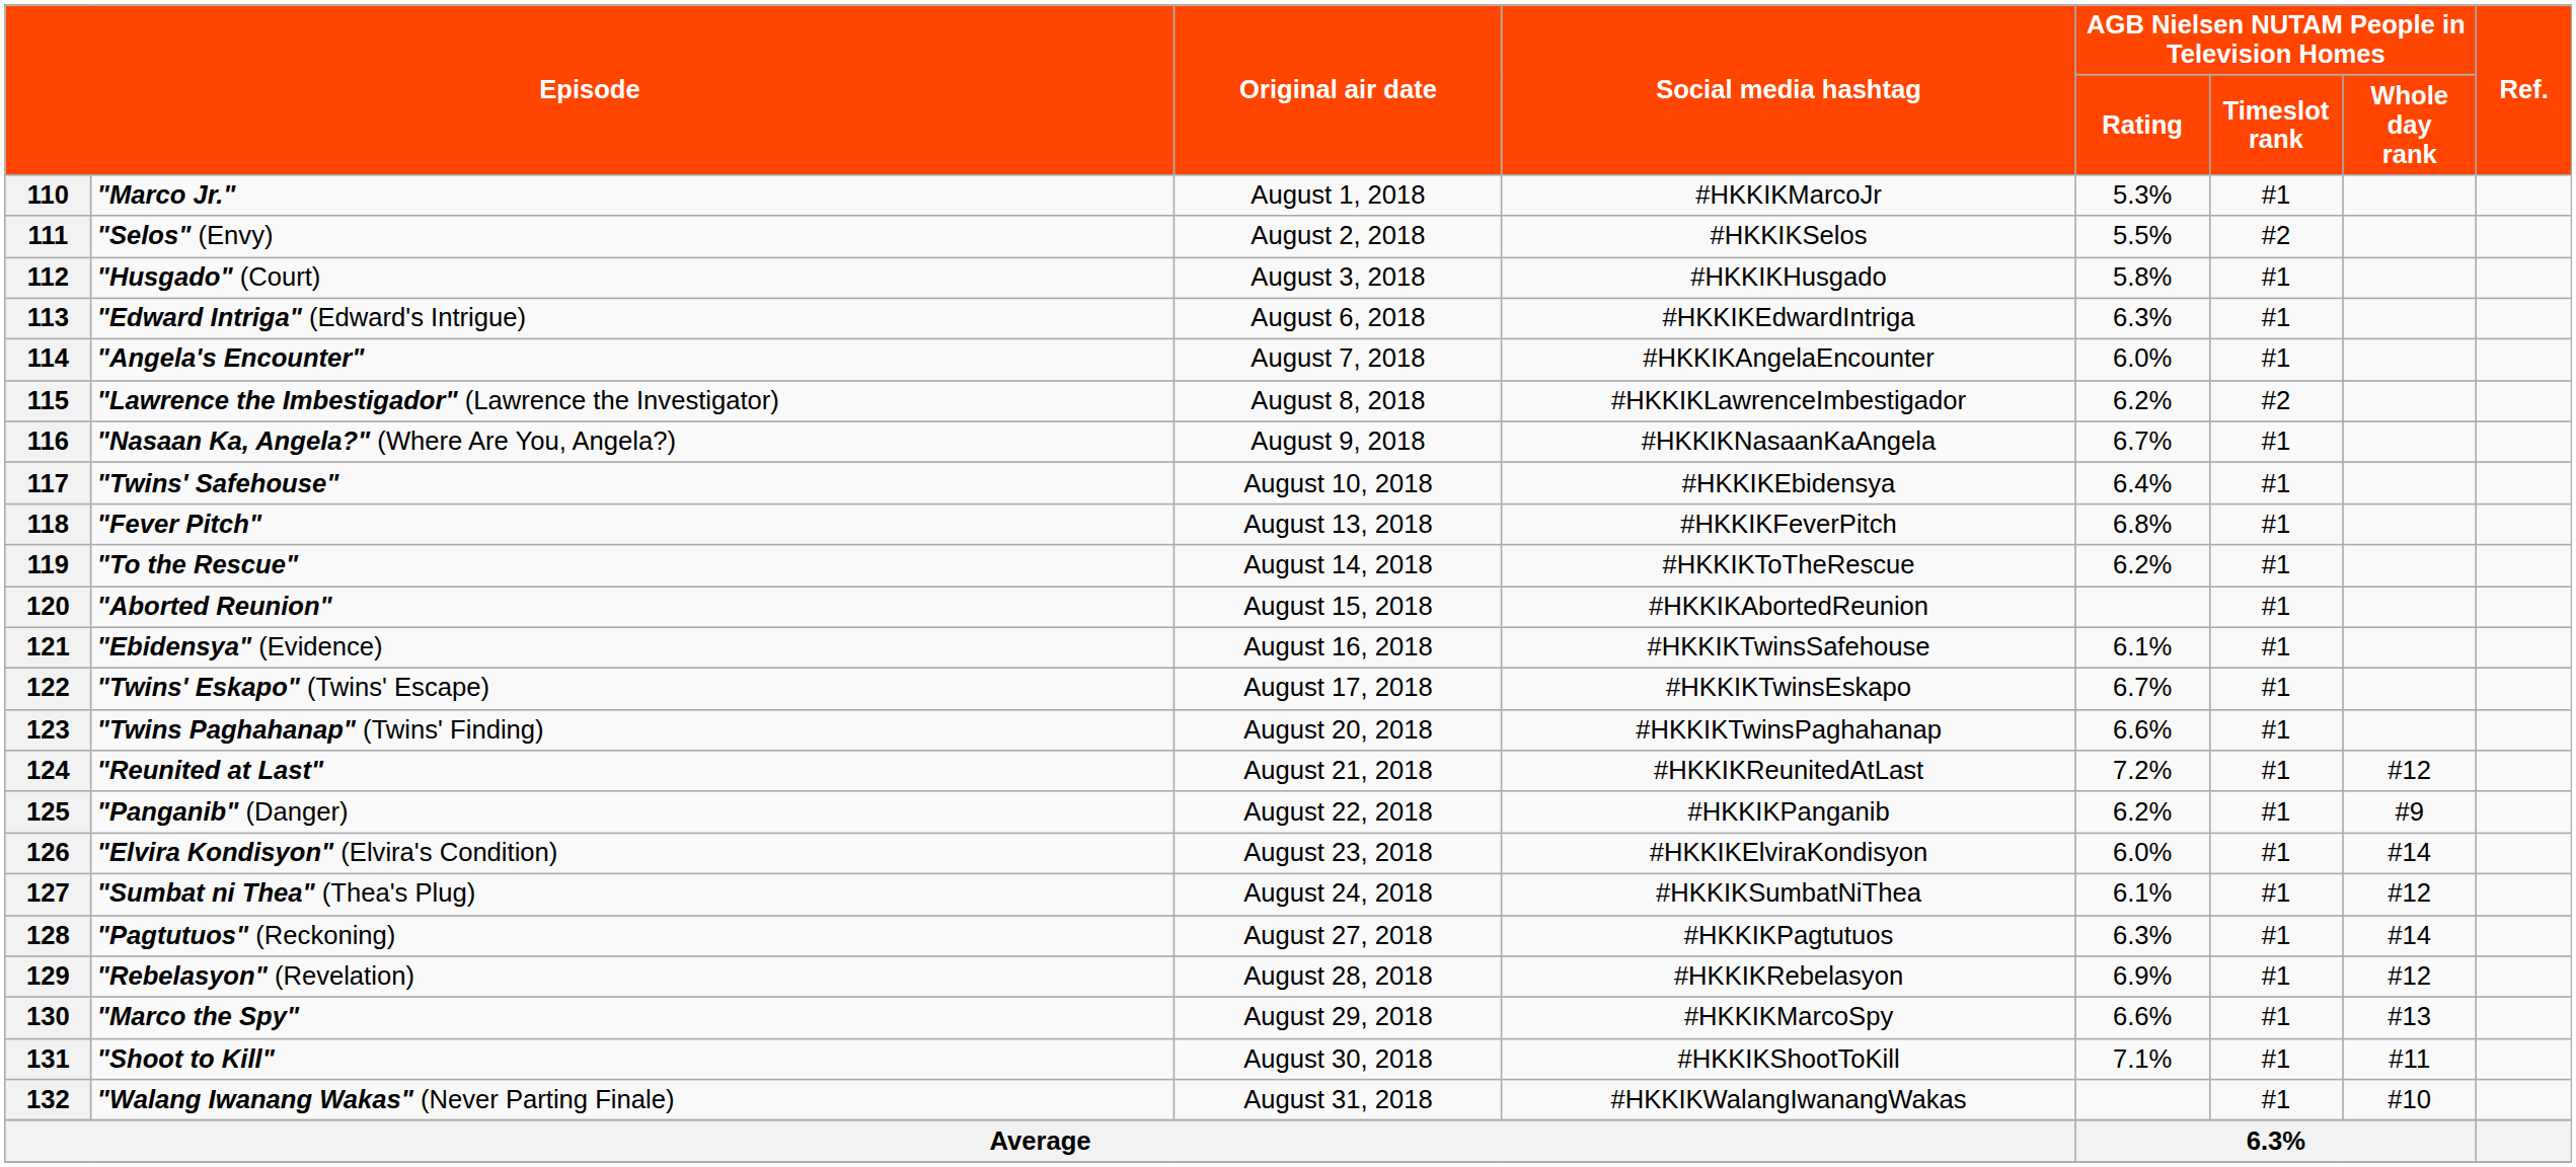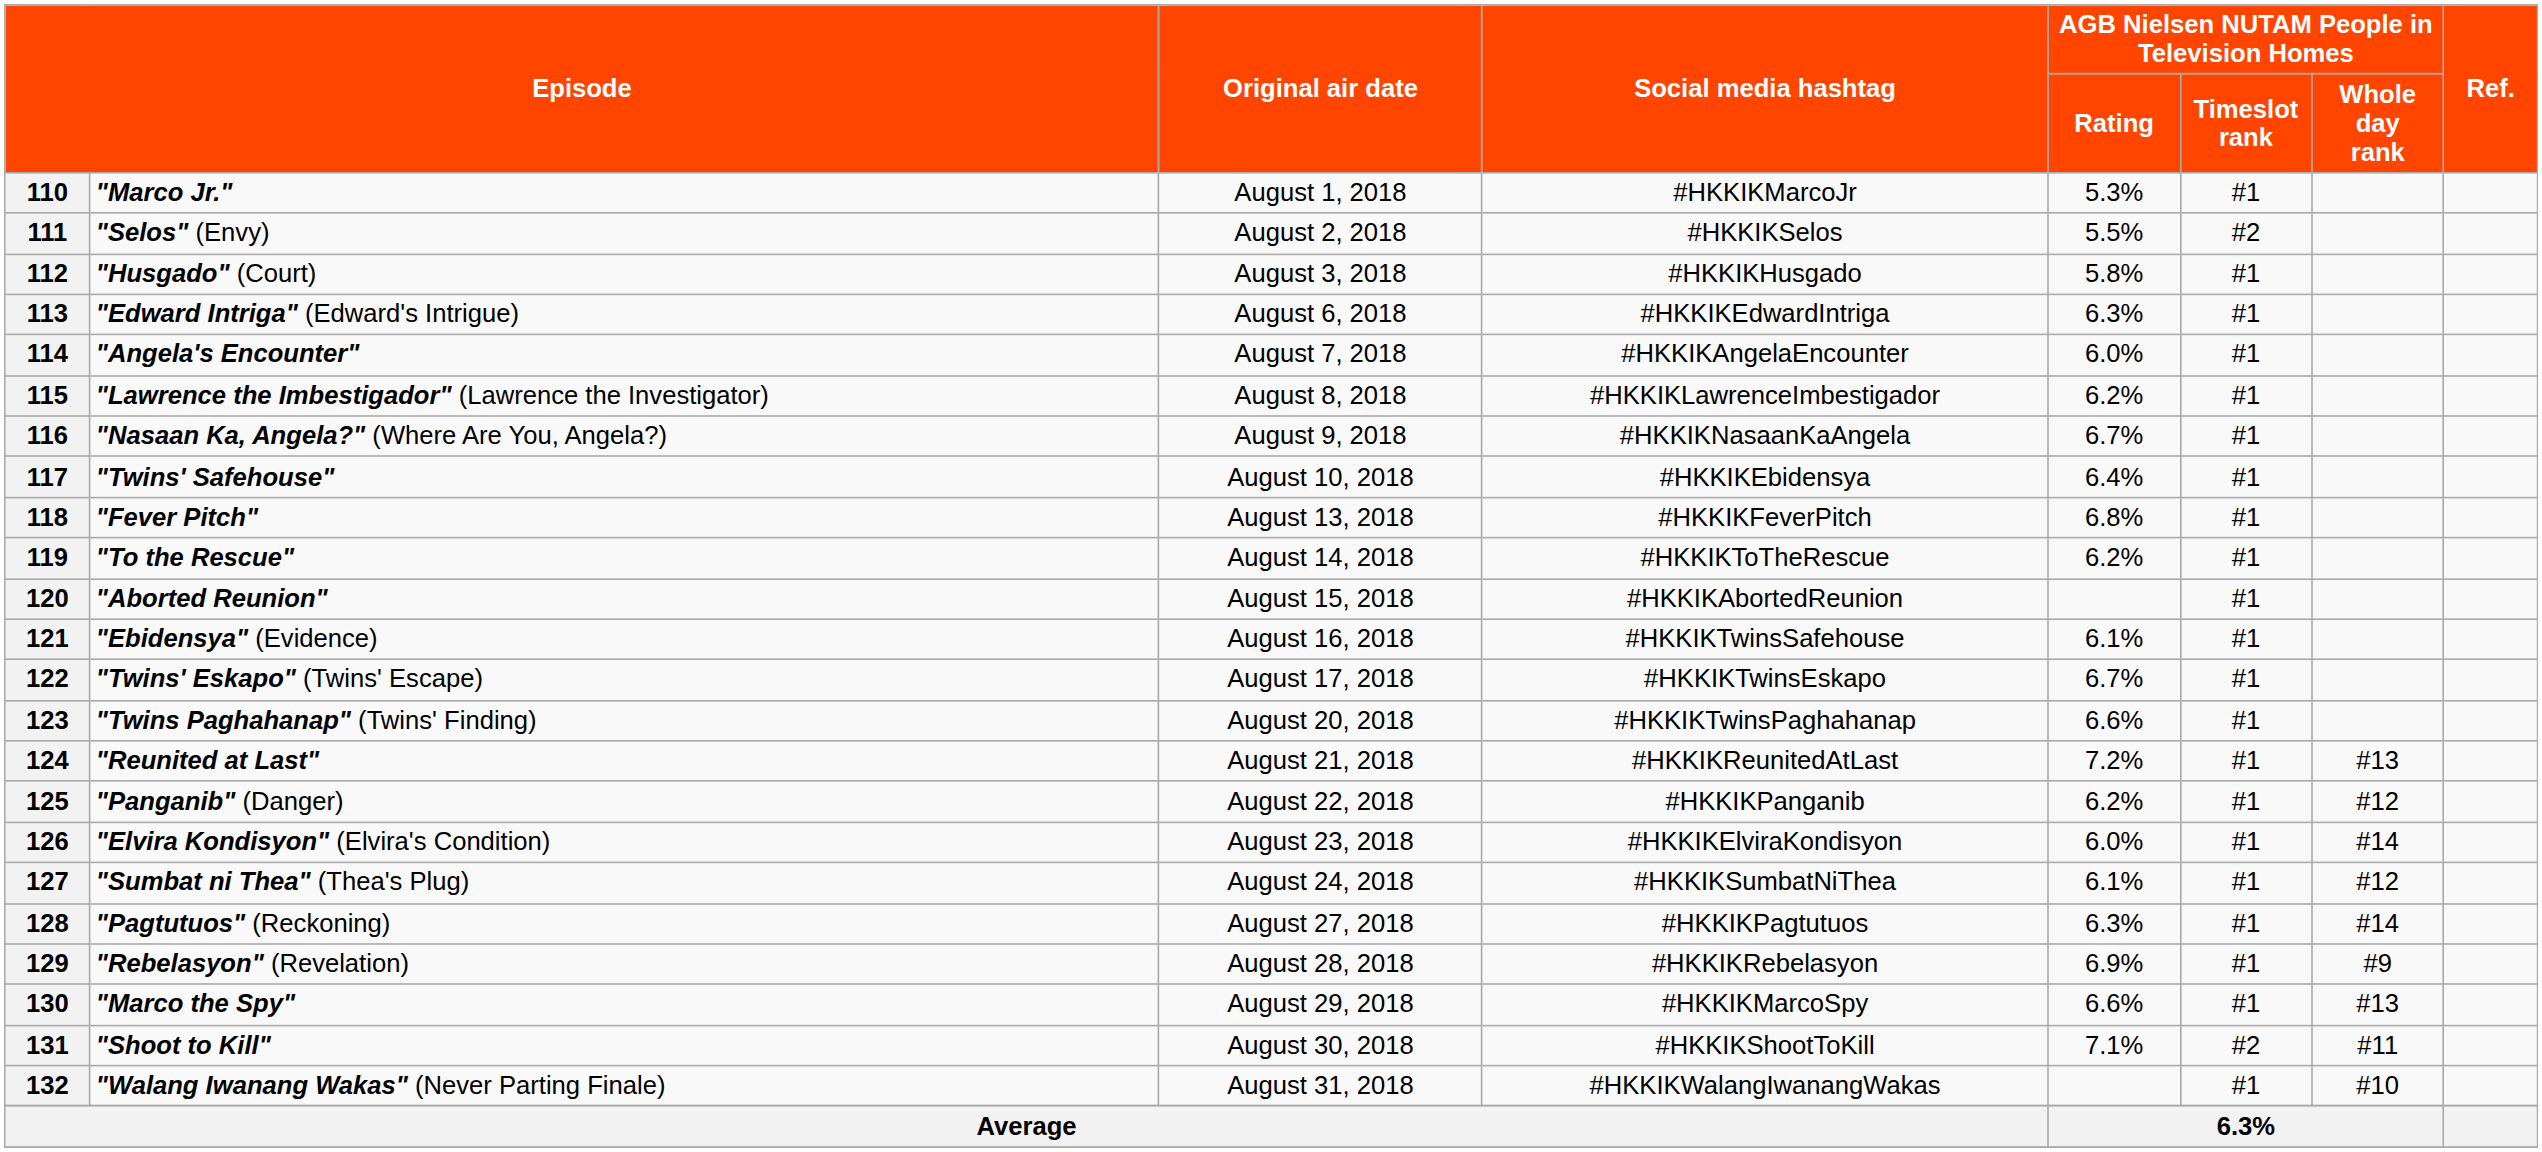115 | AGB Nielsen NUTAM People in Television Homes / Timeslot rank: #2 -> #1
124 | column 7: #12 -> #13
125 | column 7: #9 -> #12
129 | column 7: #12 -> #9
131 | AGB Nielsen NUTAM People in Television Homes / Timeslot rank: #1 -> #2
